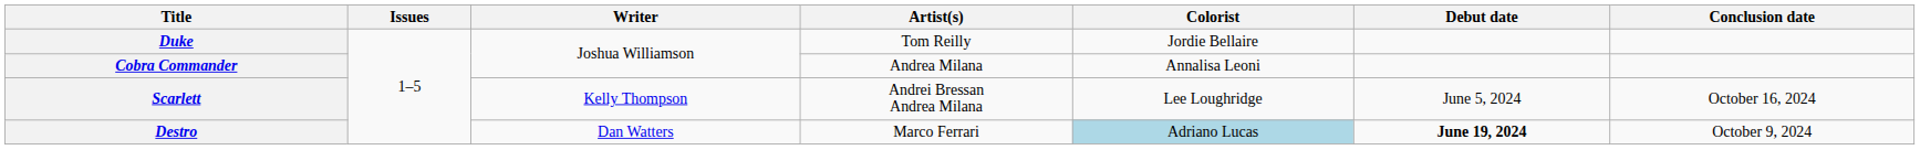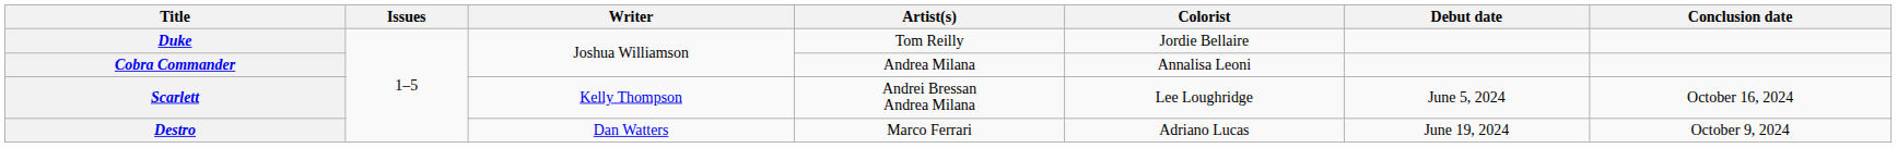Destro | Colorist: lightblue background -> no background
Destro | Debut date: bold -> normal
